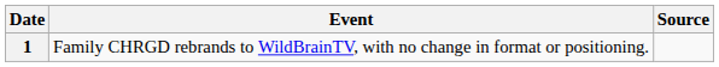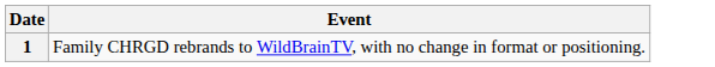- column: Source
